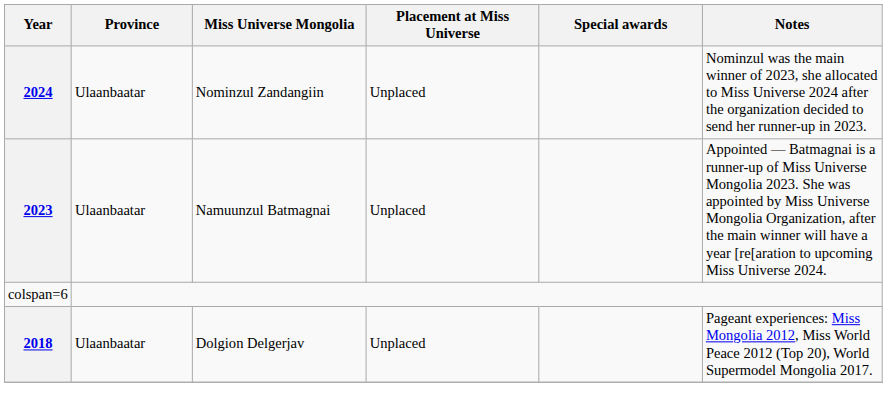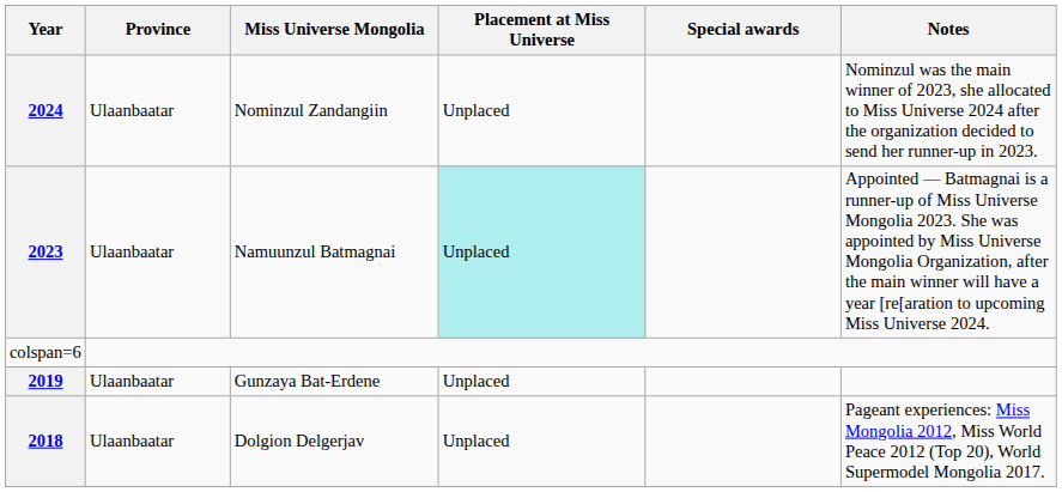Namuunzul Batmagnai | Placement at Miss Universe: no background -> paleturquoise background
+ row: 2019 | Ulaanbaatar | Gunzaya Bat-Erdene | Unplaced
